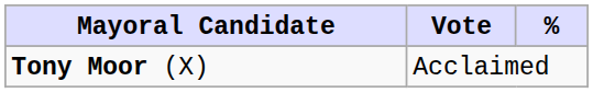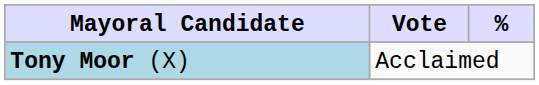Tony Moor (X) | Mayoral Candidate: no background -> lightblue background
